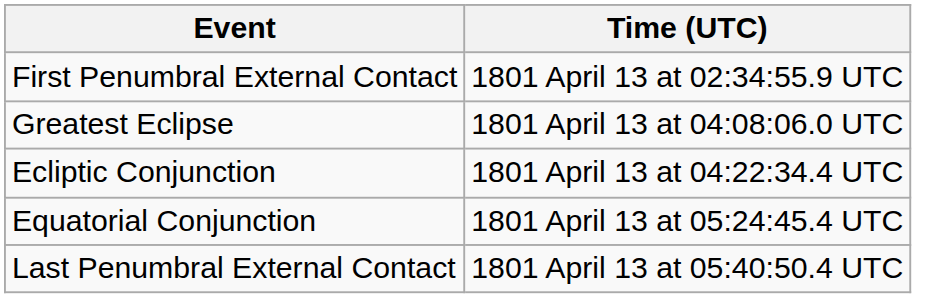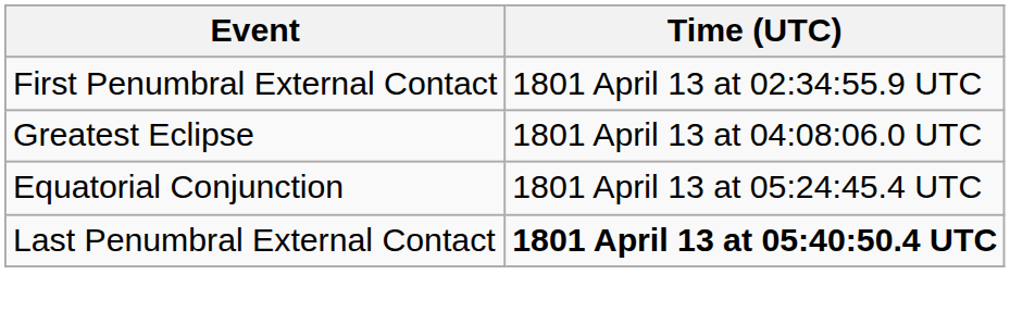- row: Ecliptic Conjunction | 1801 April 13 at 04:22:34.4 UTC
Last Penumbral External Contact | Time (UTC): normal -> bold
